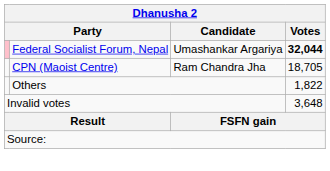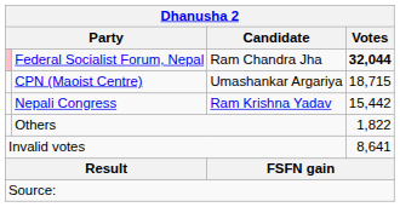Federal Socialist Forum, Nepal | Candidate: Umashankar Argariya -> Ram Chandra Jha
CPN (Maoist Centre) | Candidate: Ram Chandra Jha -> Umashankar Argariya
CPN (Maoist Centre) | Votes: 18,705 -> 18,715
+ row: Nepali Congress | Ram Krishna Yadav | 15,442
Invalid votes | Votes: 3,648 -> 8,641
